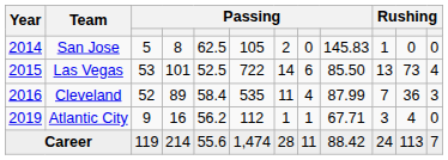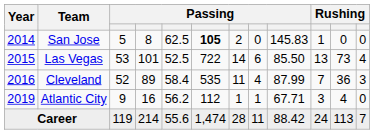San Jose | column 6: normal -> bold
